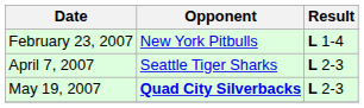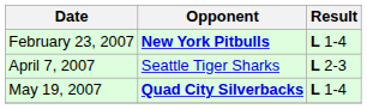February 23, 2007 | Opponent: normal -> bold
May 19, 2007 | Result: L 2-3 -> L 1-4
